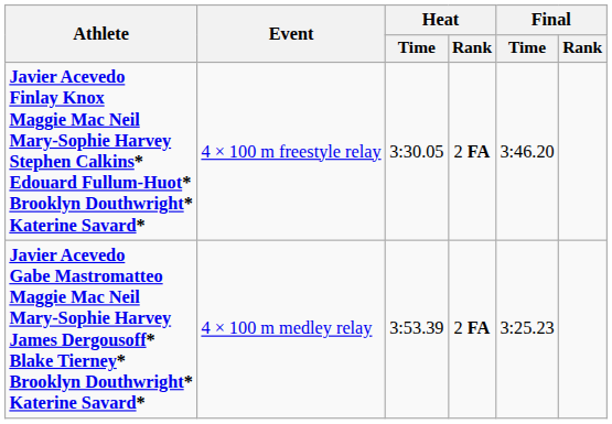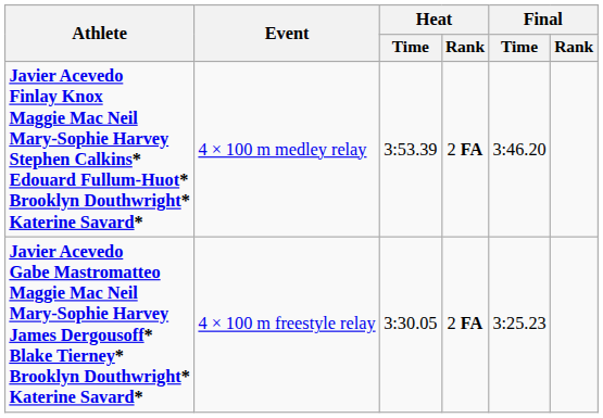row 3 | Event: 4 × 100 m freestyle relay -> 4 × 100 m medley relay
row 3 | Heat / Time: 3:30.05 -> 3:53.39
row 4 | Event: 4 × 100 m medley relay -> 4 × 100 m freestyle relay
row 4 | Heat / Time: 3:53.39 -> 3:30.05
